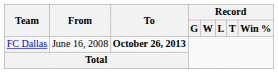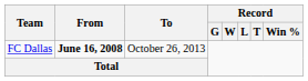FC Dallas | From: normal -> bold
FC Dallas | To: bold -> normal
